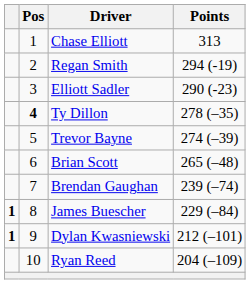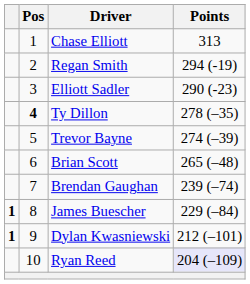Ryan Reed | Points: no background -> lavender background
